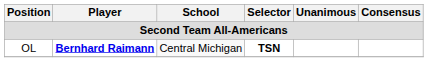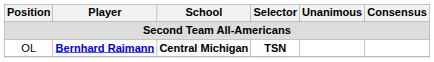OL | School: normal -> bold
